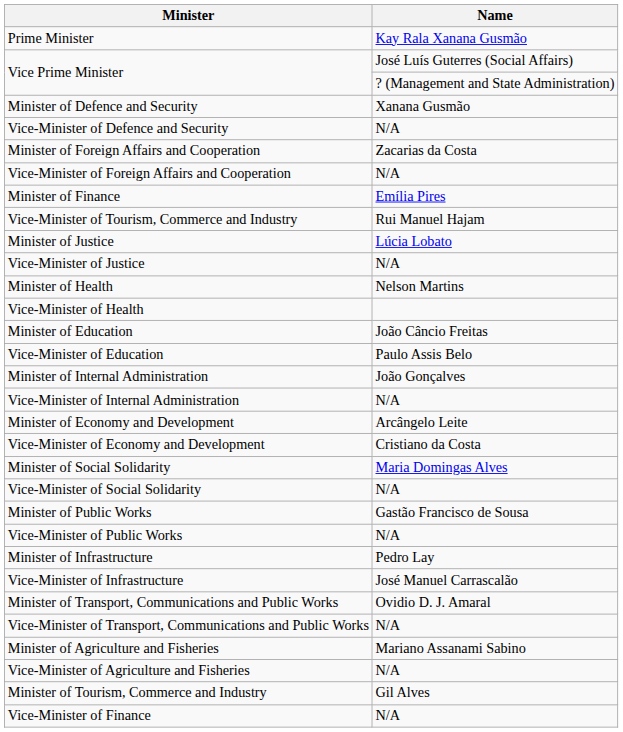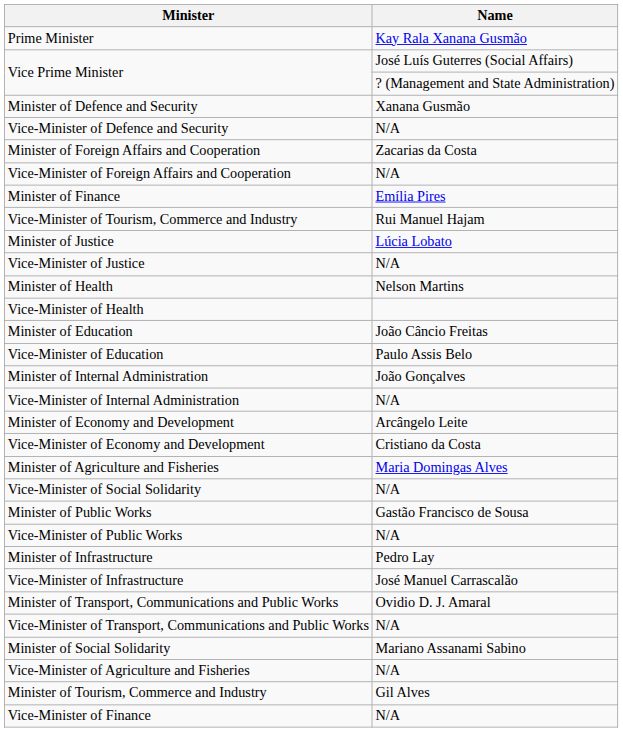row 21 | Minister: Minister of Social Solidarity -> Minister of Agriculture and Fisheries
row 29 | Minister: Minister of Agriculture and Fisheries -> Minister of Social Solidarity
